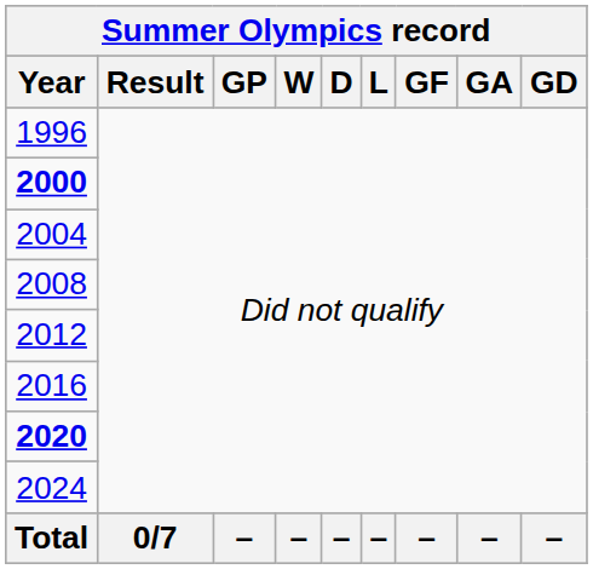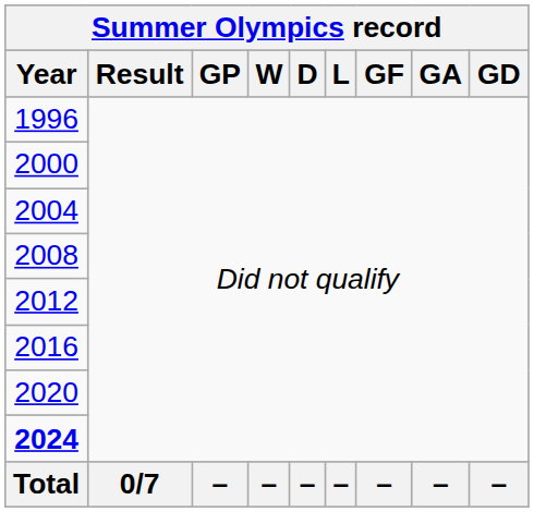2000 | Summer Olympics record / Year: bold -> normal
2020 | Summer Olympics record / Year: bold -> normal
2024 | Summer Olympics record / Year: normal -> bold
